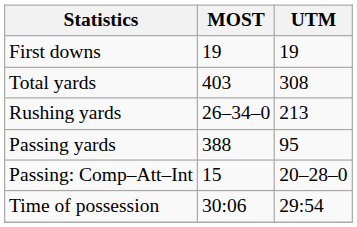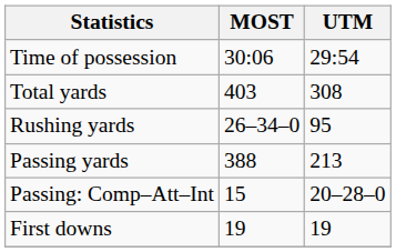rows swapped: First downs <-> Time of possession
Rushing yards | UTM: 213 -> 95
Passing yards | UTM: 95 -> 213
